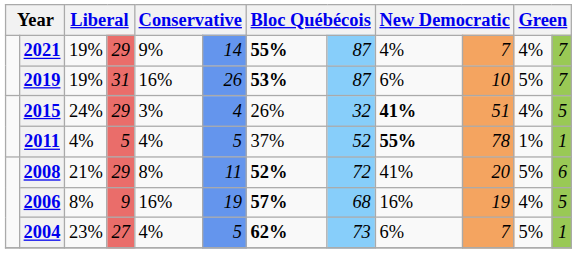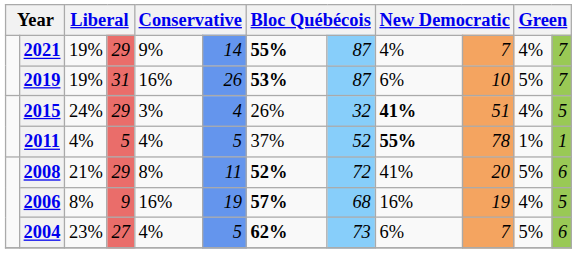2004 | column 12: 1 -> 6
